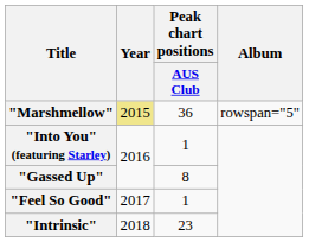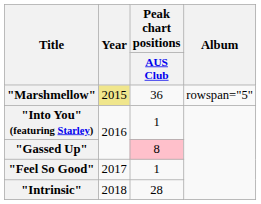"Gassed Up" | Peak chart positions / AUS Club: no background -> pink background
"Intrinsic" | Peak chart positions / AUS Club: 23 -> 28
